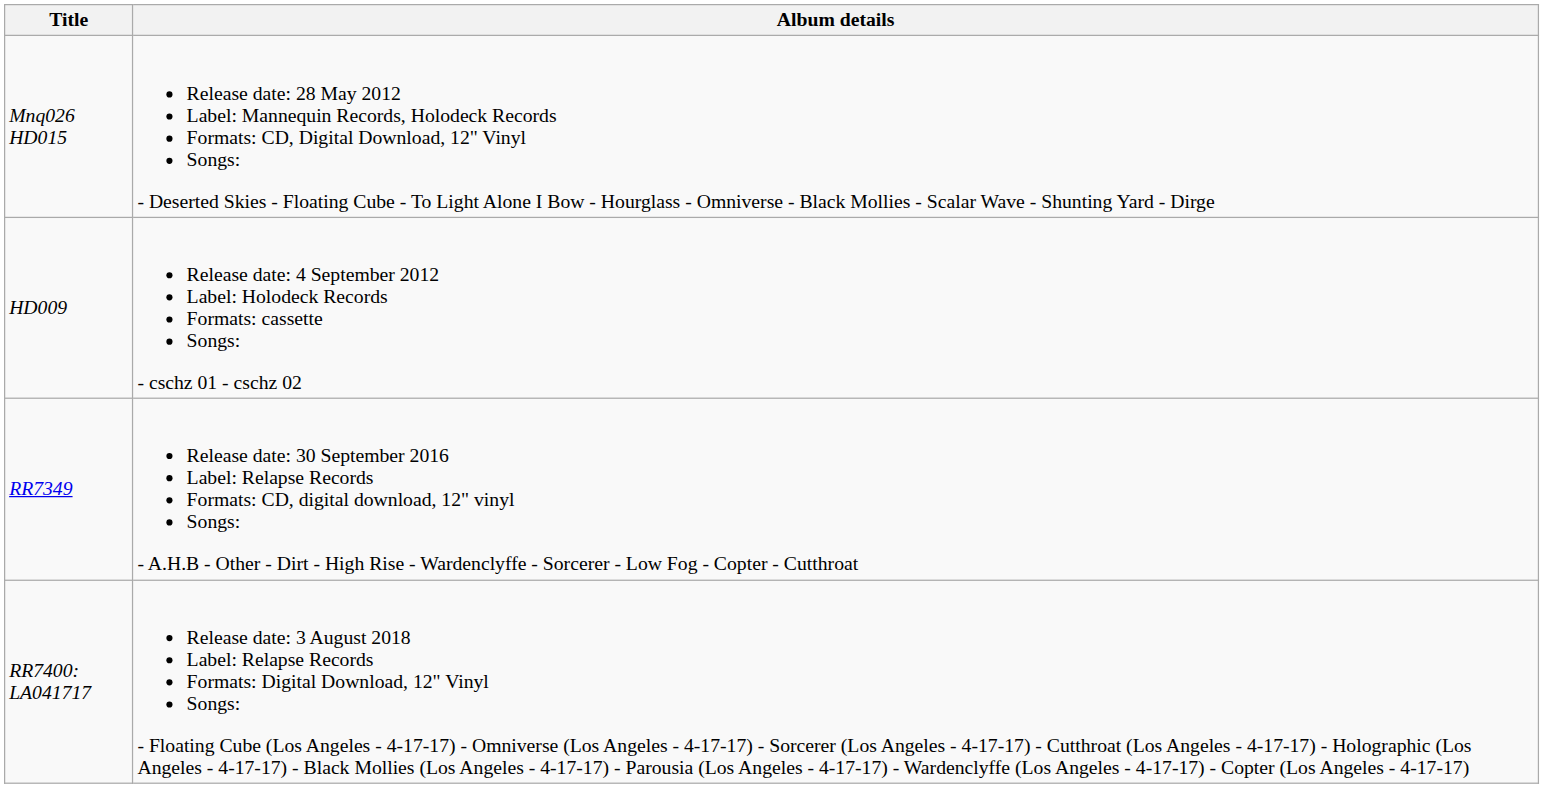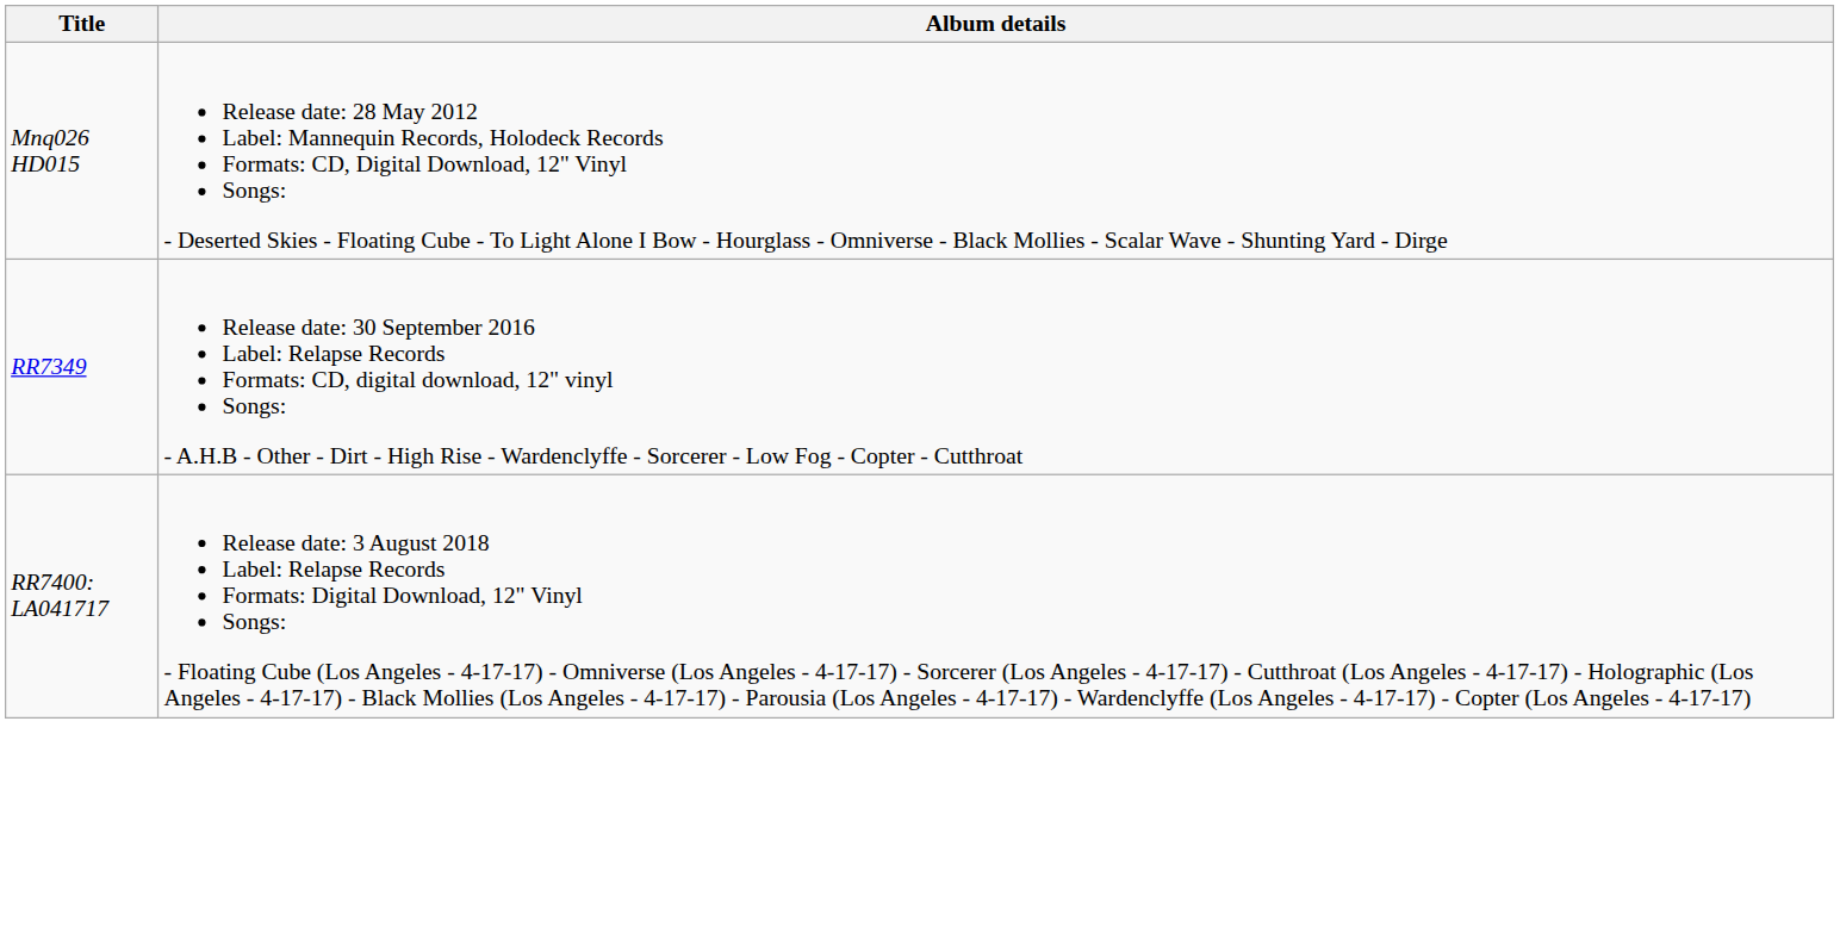- row: HD009 | Release date: 4 September 2012 Label: Holodeck Records Formats: cassette Songs: - cschz 01 - cschz 02
